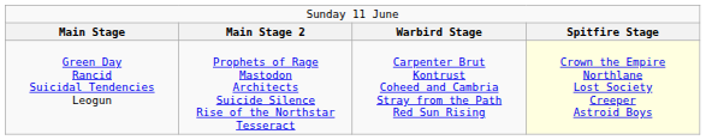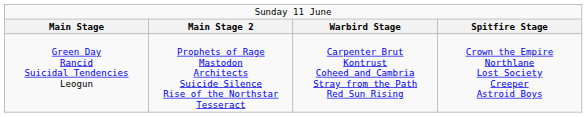Green Day Rancid Suicidal Tendencies Leogun | column 4: lightyellow background -> no background
